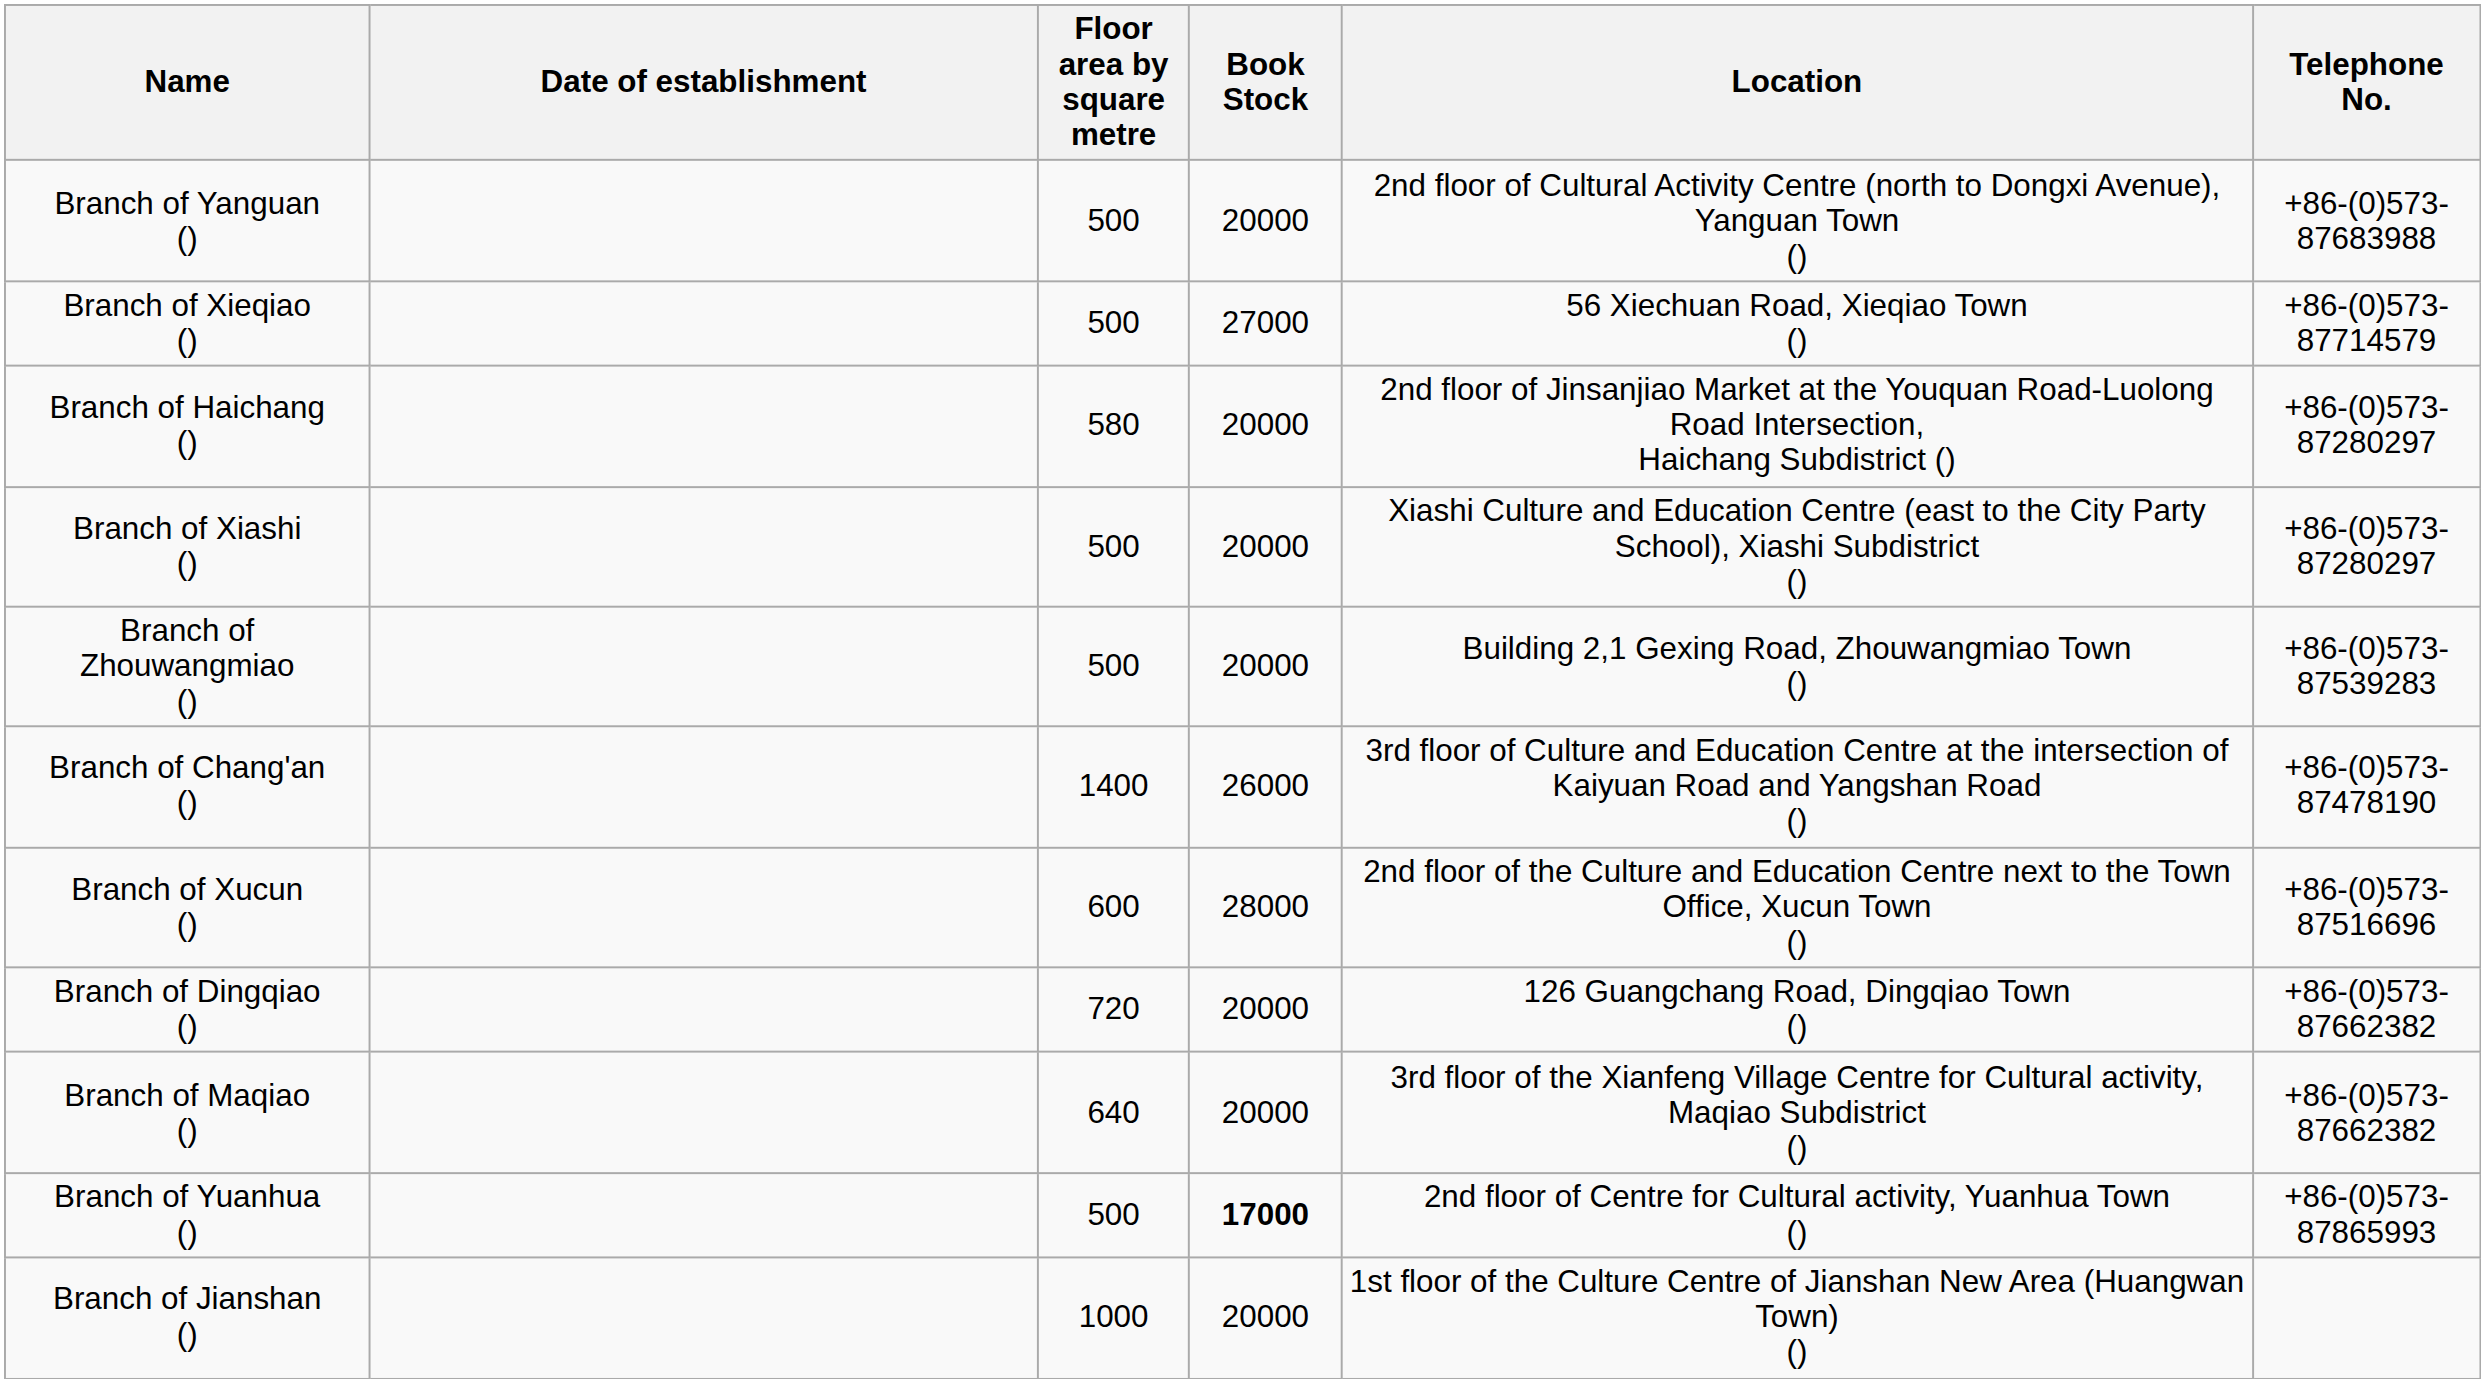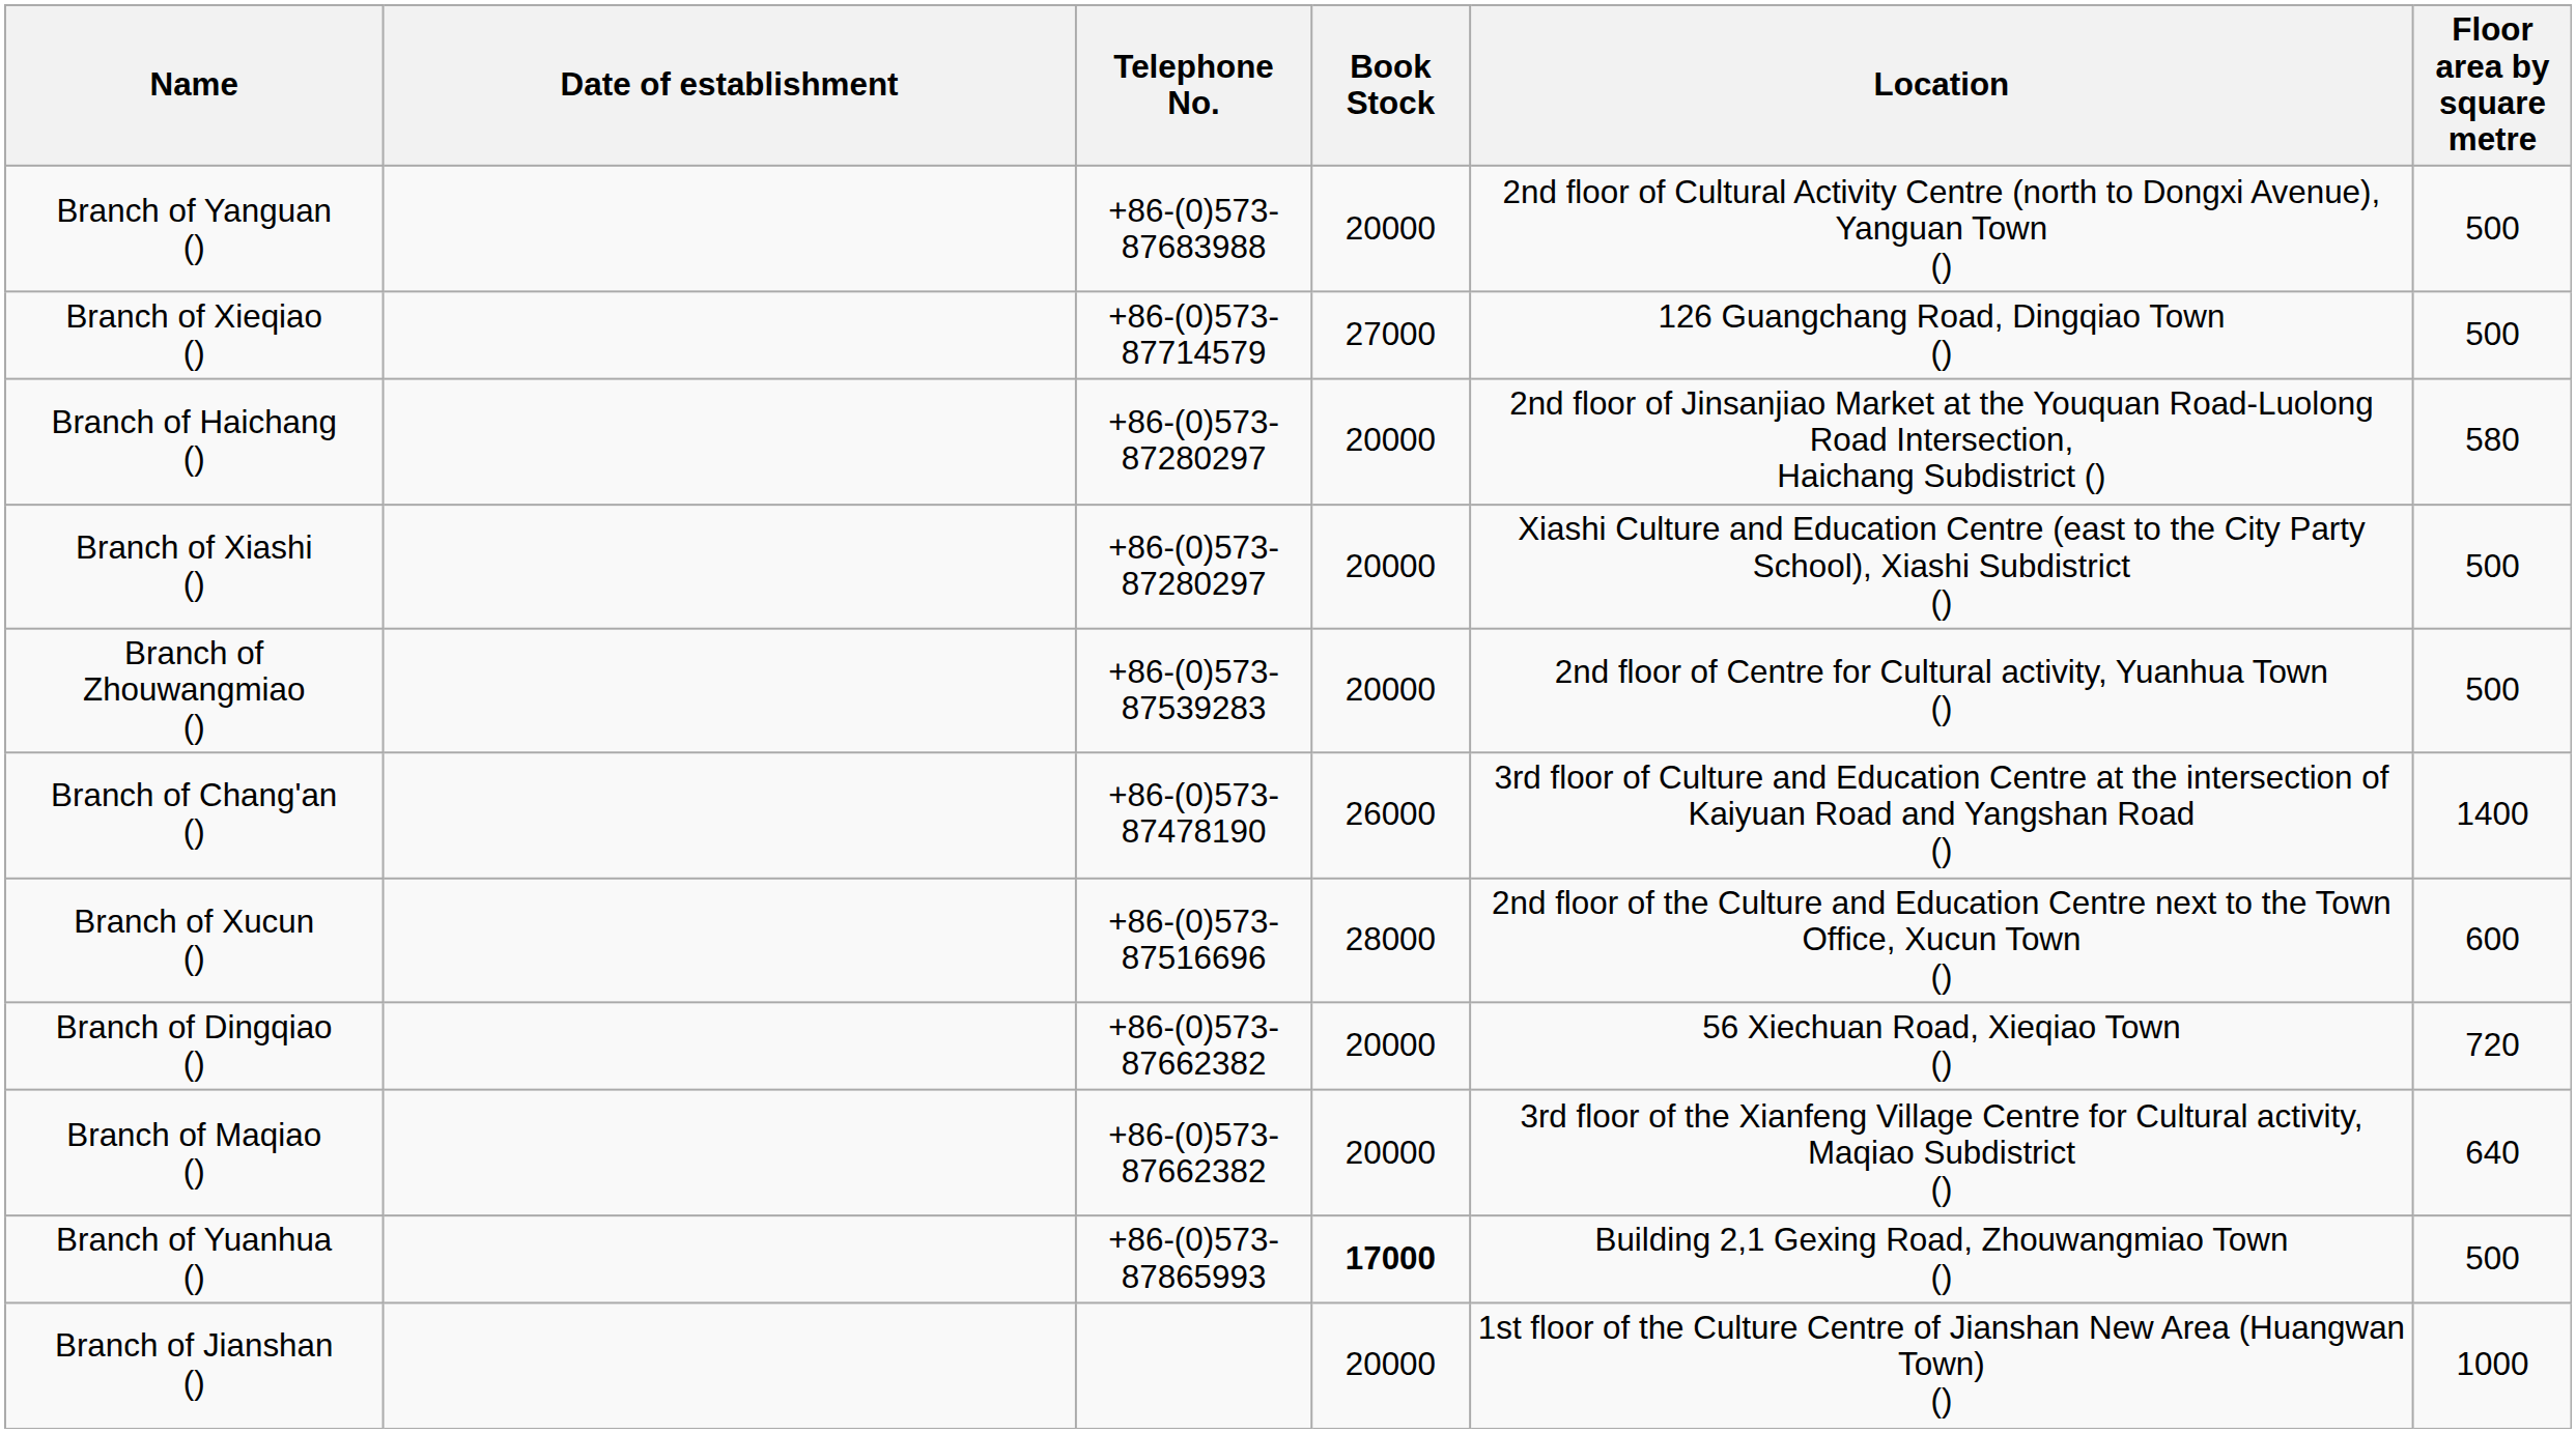columns swapped: Floor area by square metre <-> Telephone No.
Branch of Xieqiao () | Location: 56 Xiechuan Road, Xieqiao Town () -> 126 Guangchang Road, Dingqiao Town ()
Branch of Zhouwangmiao () | Location: Building 2,1 Gexing Road, Zhouwangmiao Town () -> 2nd floor of Centre for Cultural activity, Yuanhua Town ()
Branch of Dingqiao () | Location: 126 Guangchang Road, Dingqiao Town () -> 56 Xiechuan Road, Xieqiao Town ()
Branch of Yuanhua () | Location: 2nd floor of Centre for Cultural activity, Yuanhua Town () -> Building 2,1 Gexing Road, Zhouwangmiao Town ()
